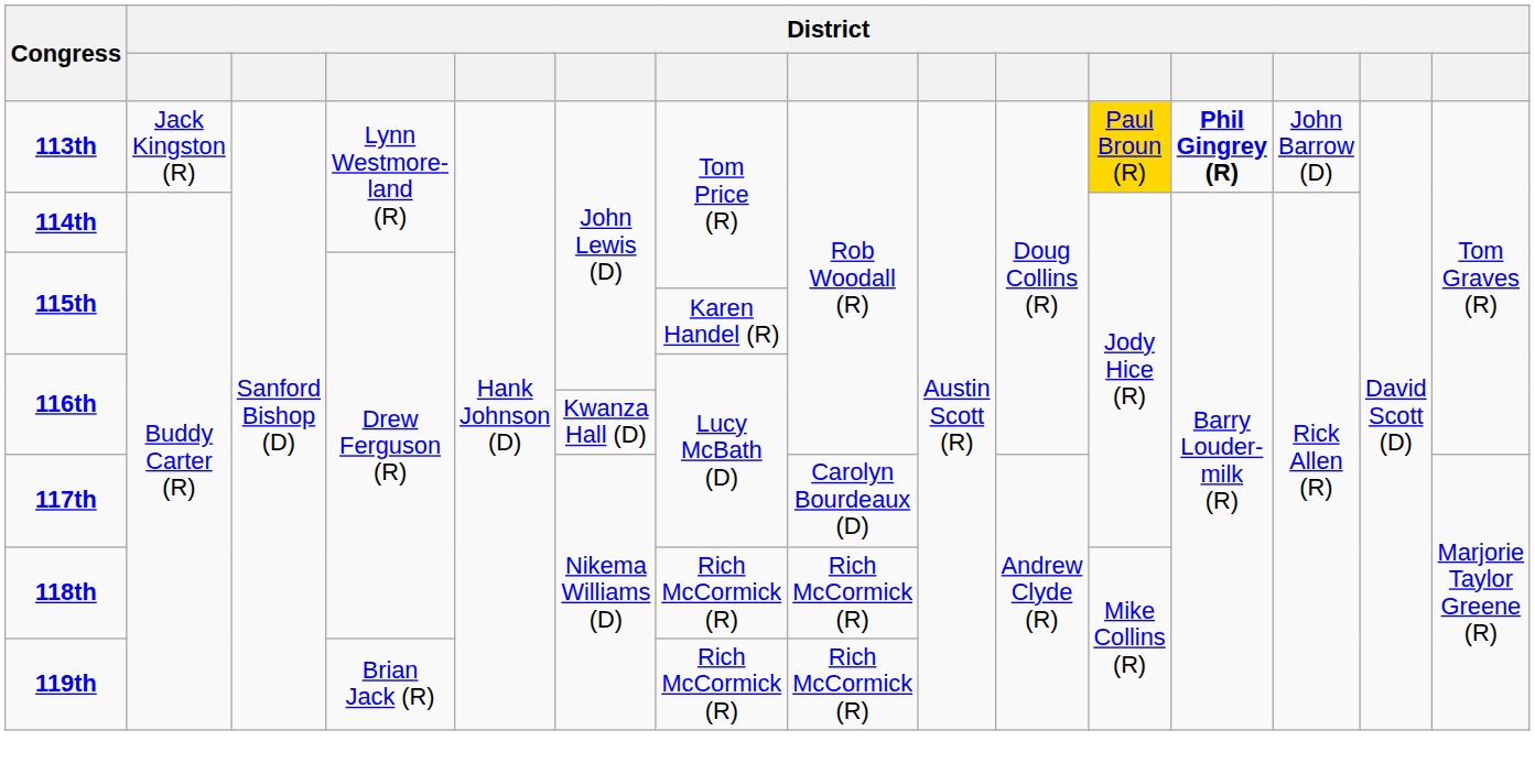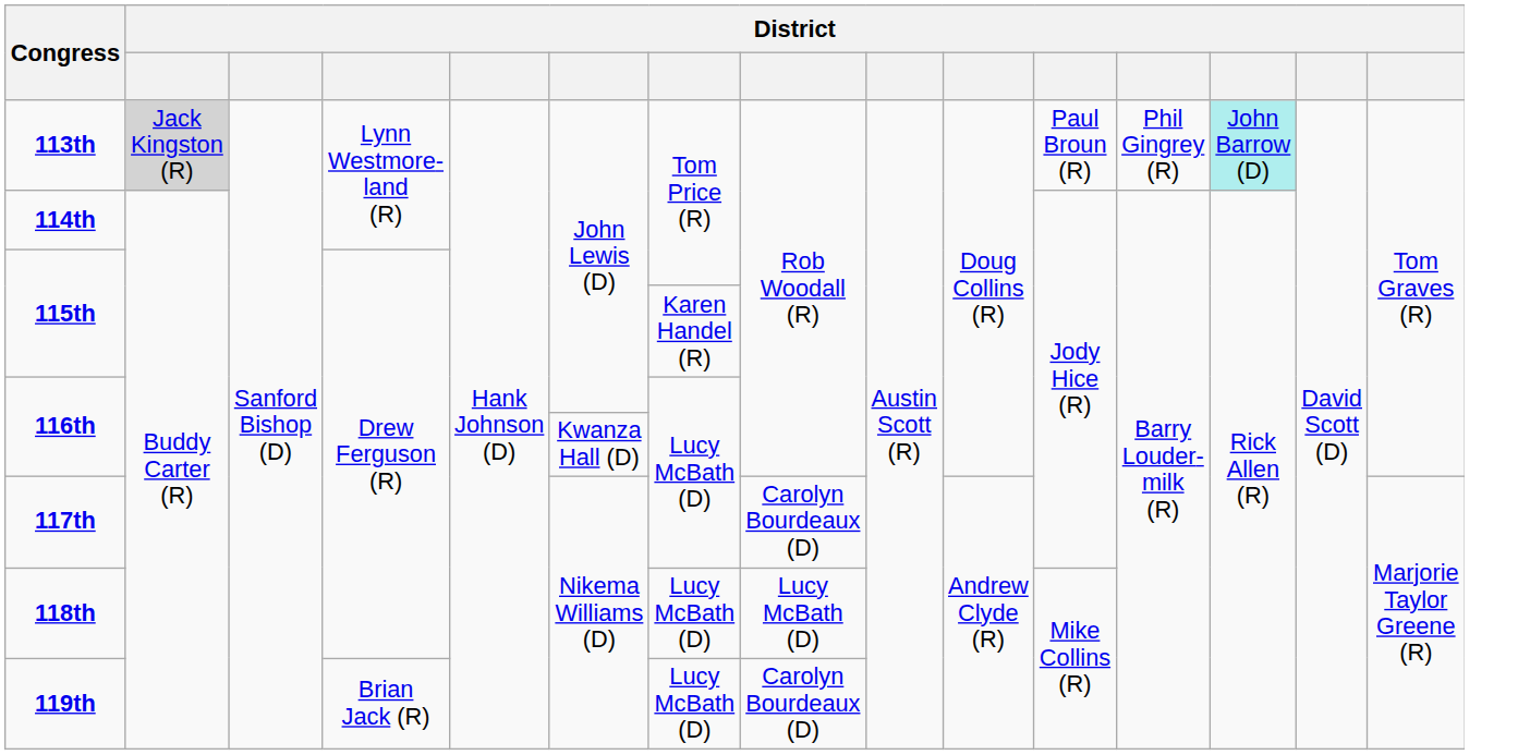113th | column 2: no background -> lightgrey background
113th | column 11: gold background -> no background
113th | column 12: bold -> normal
113th | column 13: no background -> paleturquoise background
118th | column 7: Rich McCormick (R) -> Lucy McBath (D)
118th | column 8: Rich McCormick (R) -> Lucy McBath (D)
119th | column 7: Rich McCormick (R) -> Lucy McBath (D)
119th | column 8: Rich McCormick (R) -> Carolyn Bourdeaux (D)
